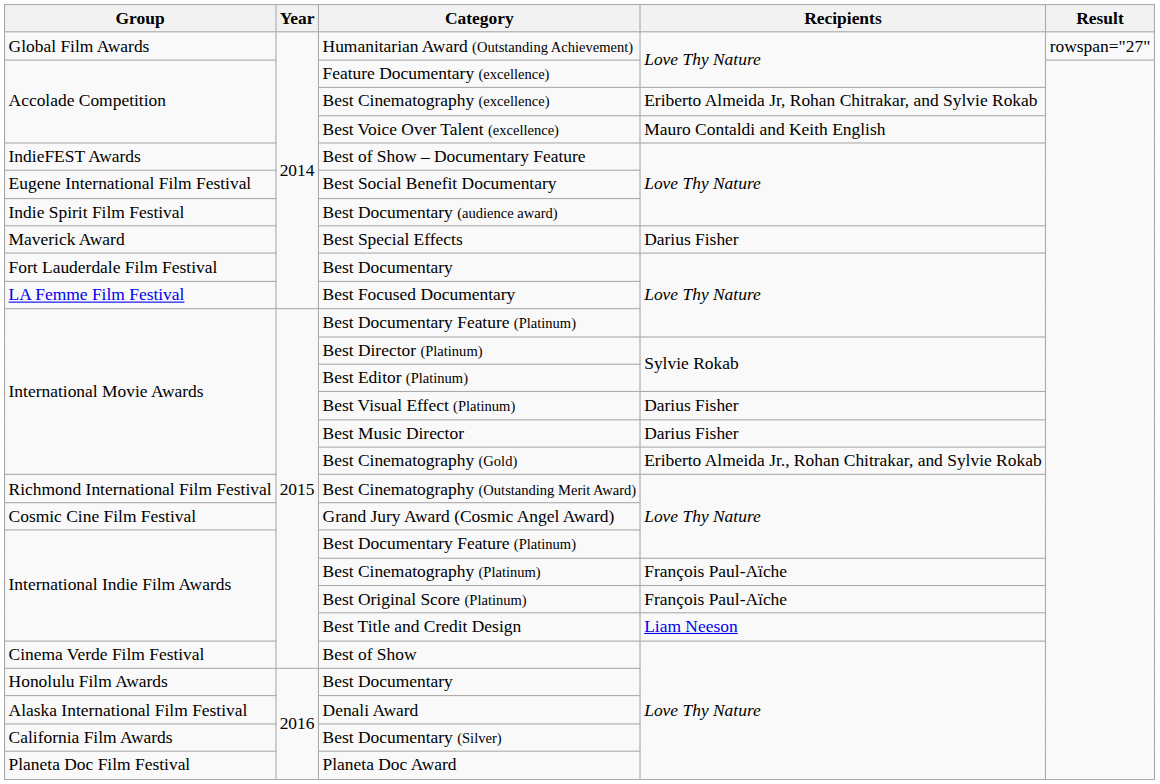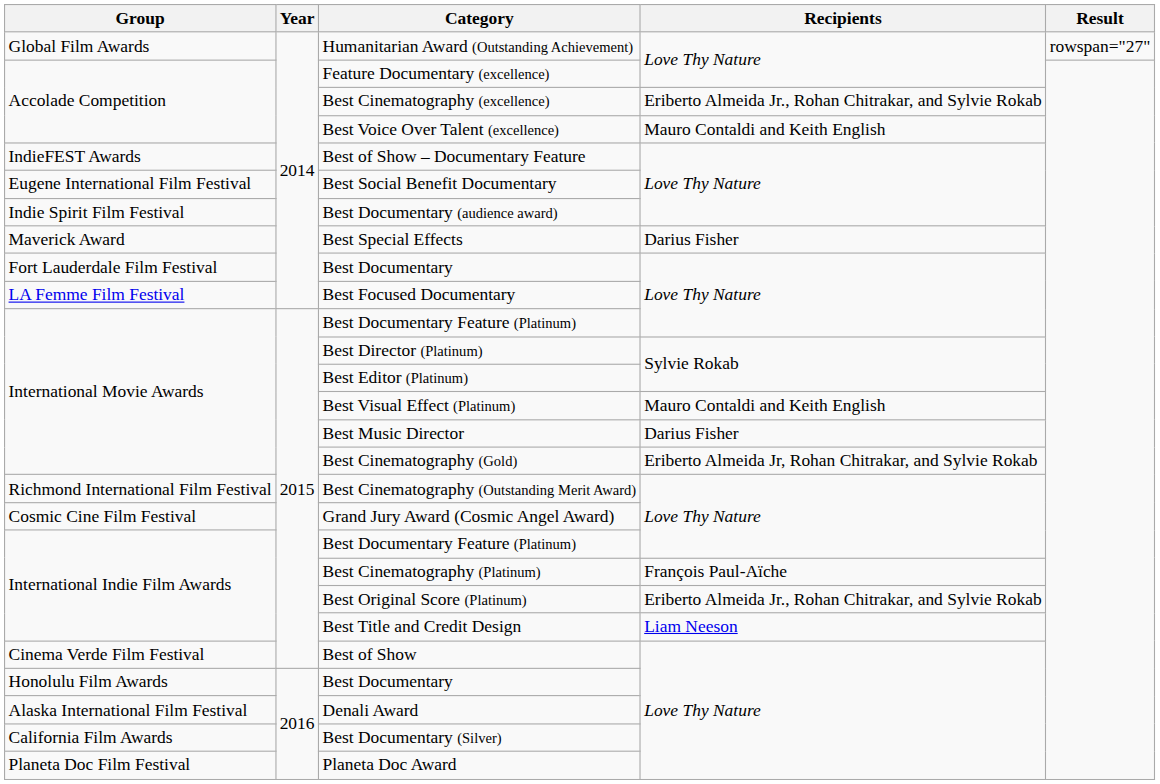Best Cinematography (excellence) | Recipients: Eriberto Almeida Jr, Rohan Chitrakar, and Sylvie Rokab -> Eriberto Almeida Jr., Rohan Chitrakar, and Sylvie Rokab
Best Visual Effect (Platinum) | Recipients: Darius Fisher -> Mauro Contaldi and Keith English
Best Cinematography (Gold) | Recipients: Eriberto Almeida Jr., Rohan Chitrakar, and Sylvie Rokab -> Eriberto Almeida Jr, Rohan Chitrakar, and Sylvie Rokab
Best Original Score (Platinum) | Recipients: François Paul-Aïche -> Eriberto Almeida Jr., Rohan Chitrakar, and Sylvie Rokab
